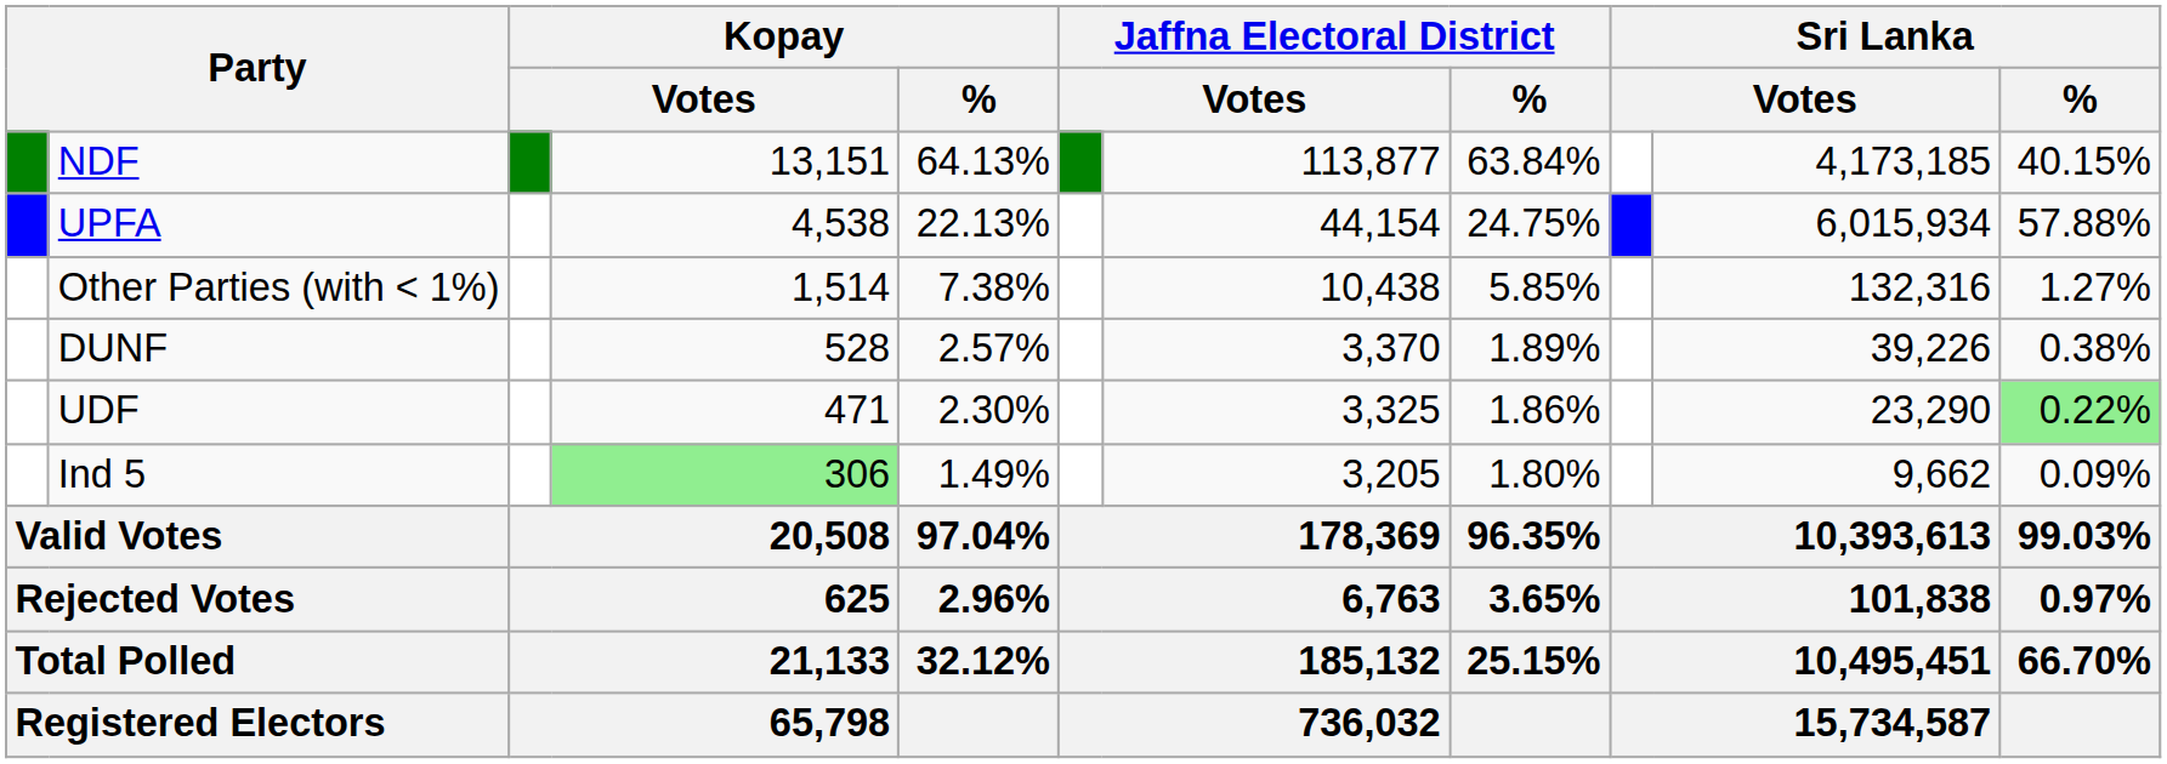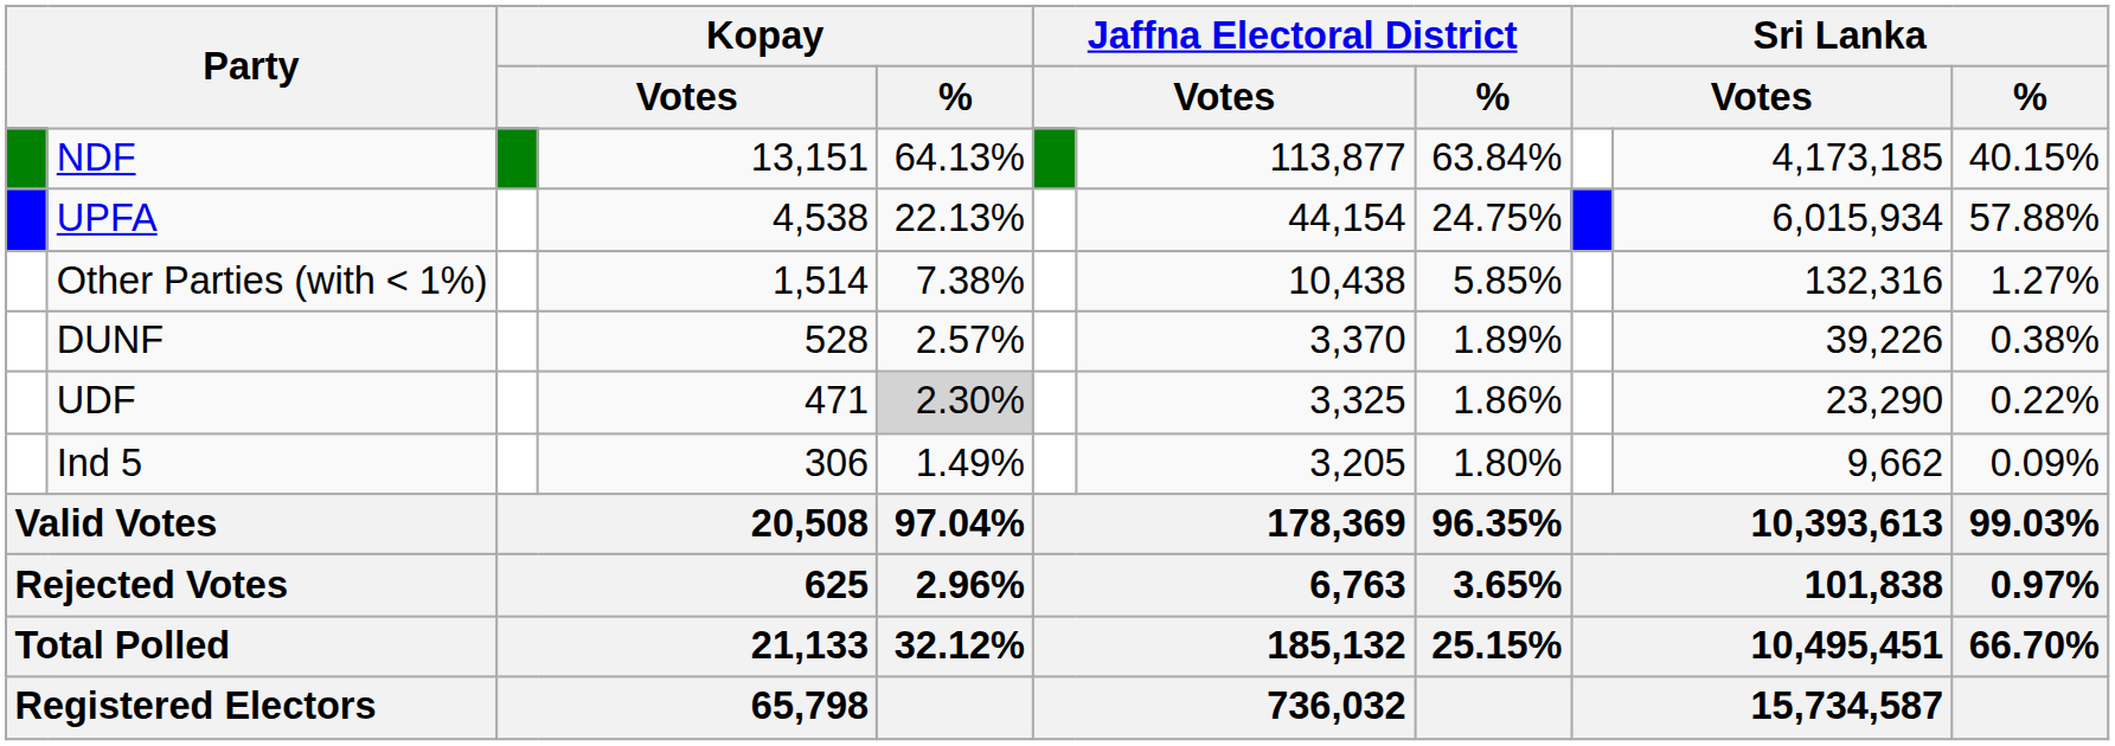UDF | Kopay / %: no background -> lightgrey background
UDF | Sri Lanka / %: lightgreen background -> no background
Ind 5 | column 4: lightgreen background -> no background
